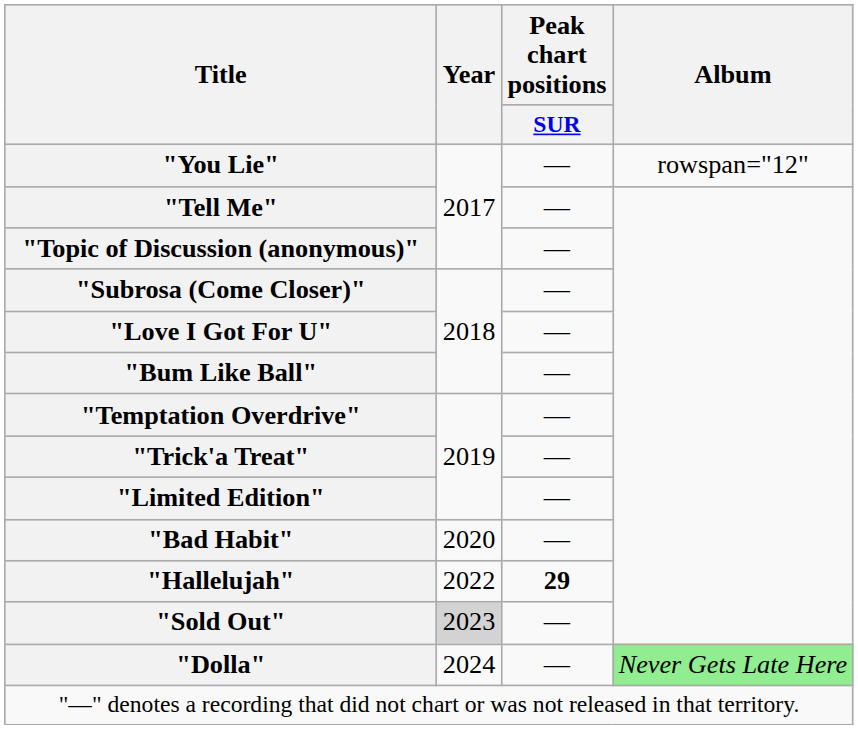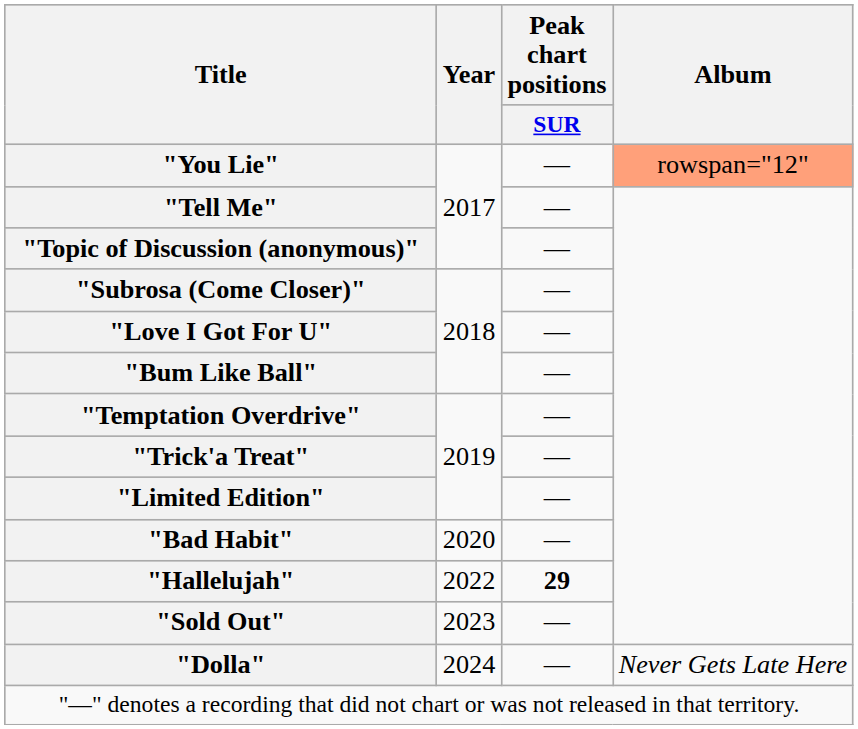"You Lie" | Album: no background -> lightsalmon background
"Sold Out" | Year: lightgrey background -> no background
"Dolla" | Album: lightgreen background -> no background
